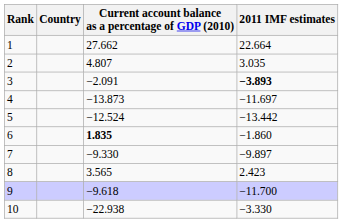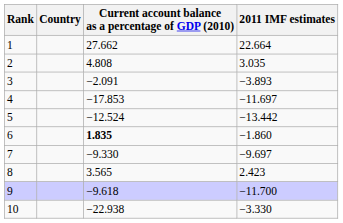2 | Current account balance as a percentage of GDP (2010): 4.807 -> 4.808
3 | 2011 IMF estimates: bold -> normal
4 | Current account balance as a percentage of GDP (2010): −13.873 -> −17.853
7 | 2011 IMF estimates: −9.897 -> −9.697
